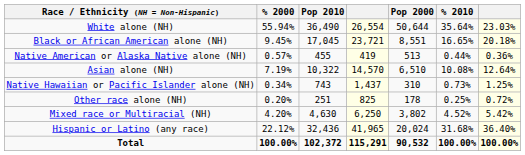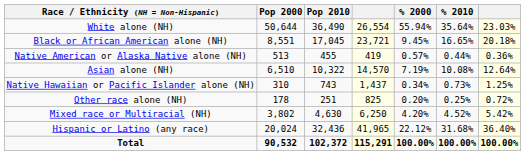columns swapped: Pop 2000 <-> % 2000
